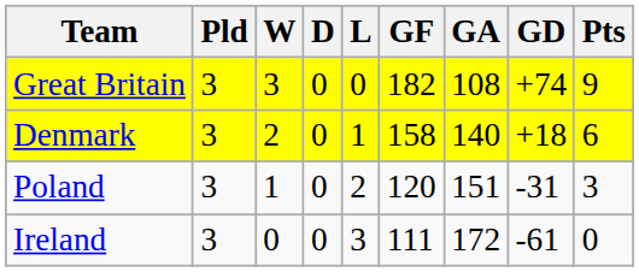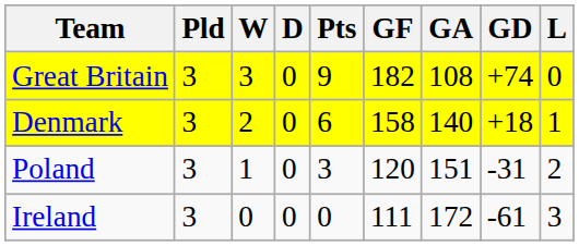columns swapped: L <-> Pts
